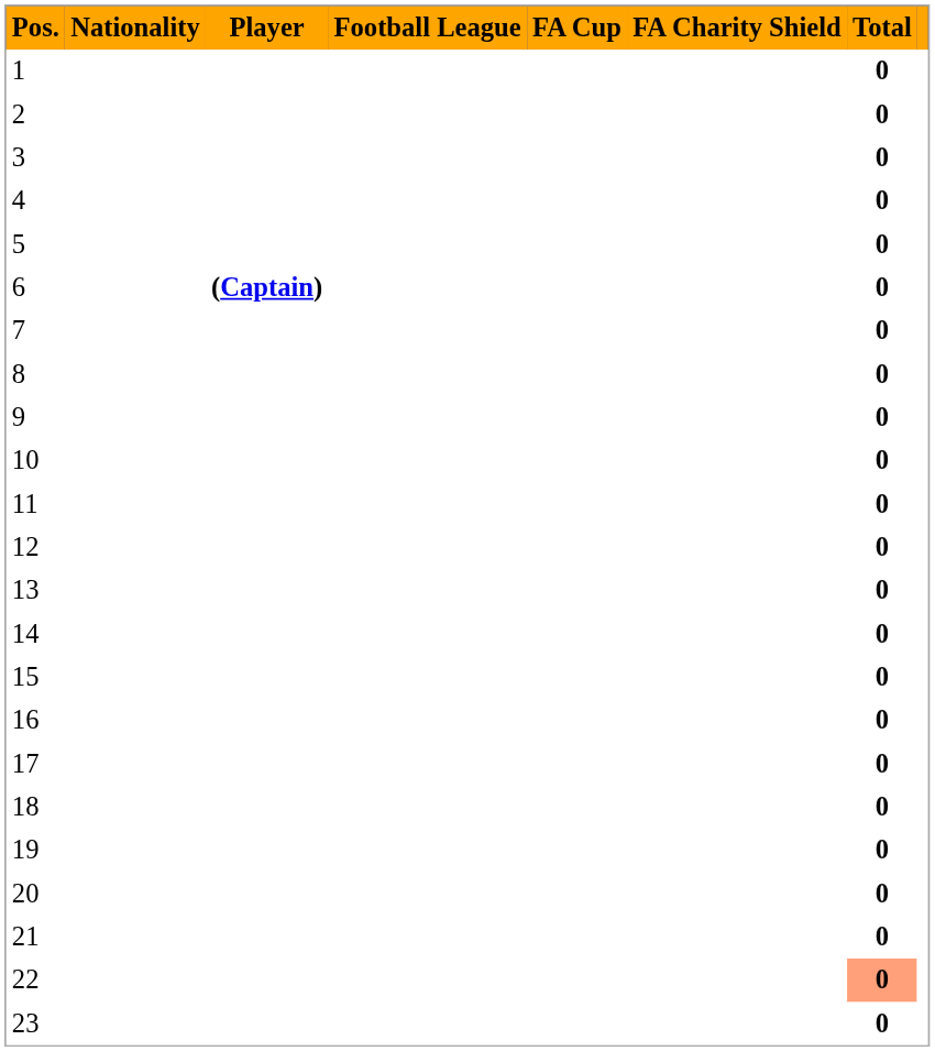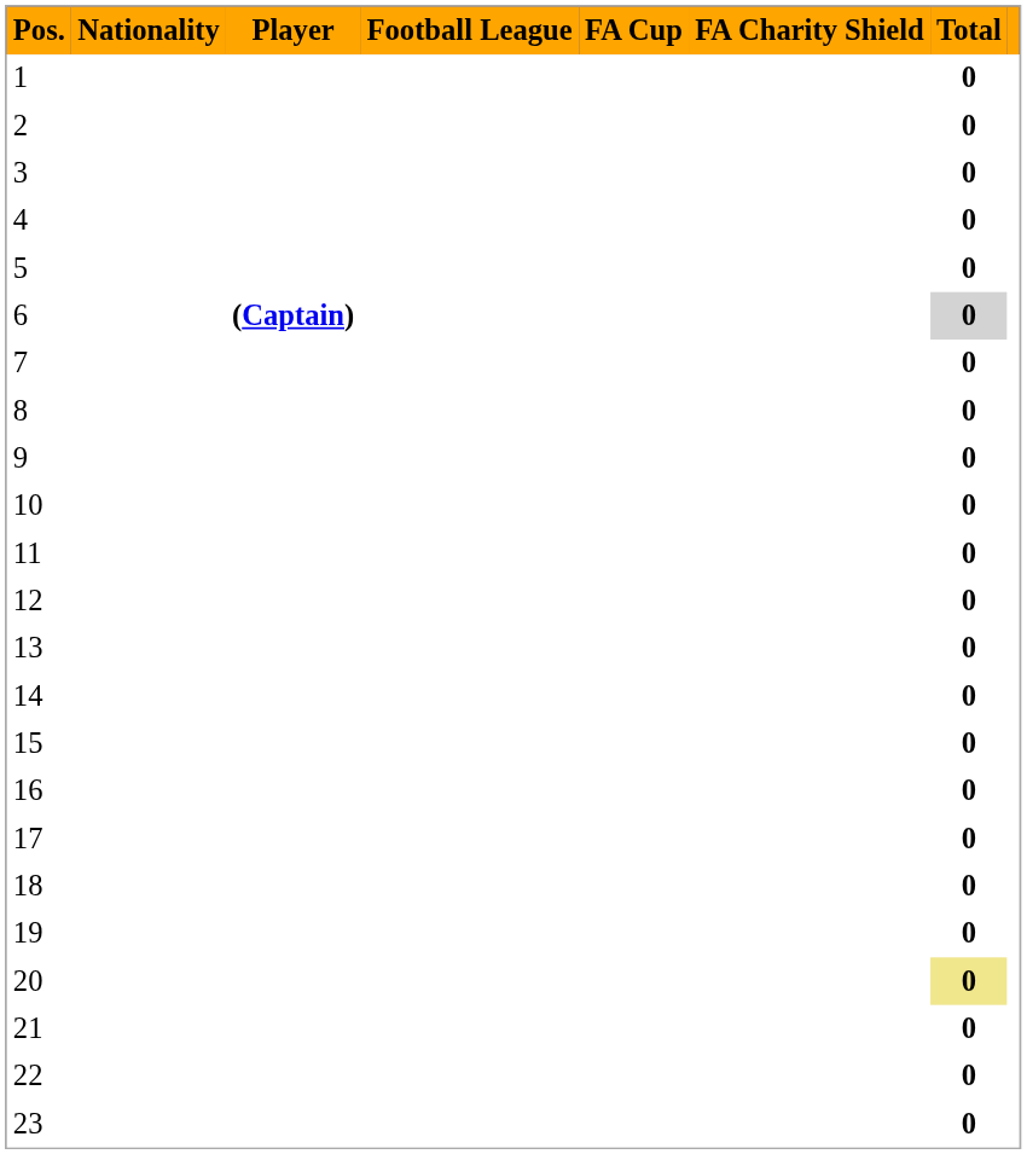6 | Total: no background -> lightgrey background
20 | Total: no background -> khaki background
22 | Total: lightsalmon background -> no background
